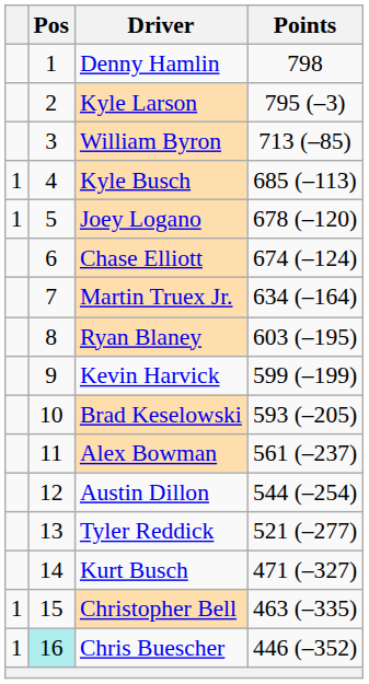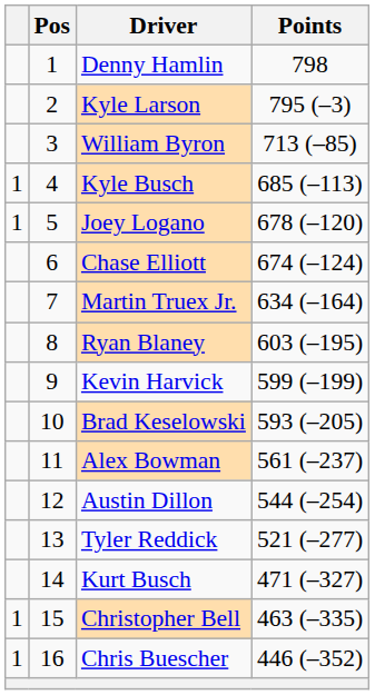Chris Buescher | Pos: paleturquoise background -> no background
